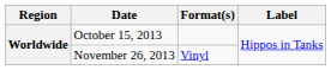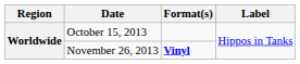November 26, 2013 | Format(s): normal -> bold
